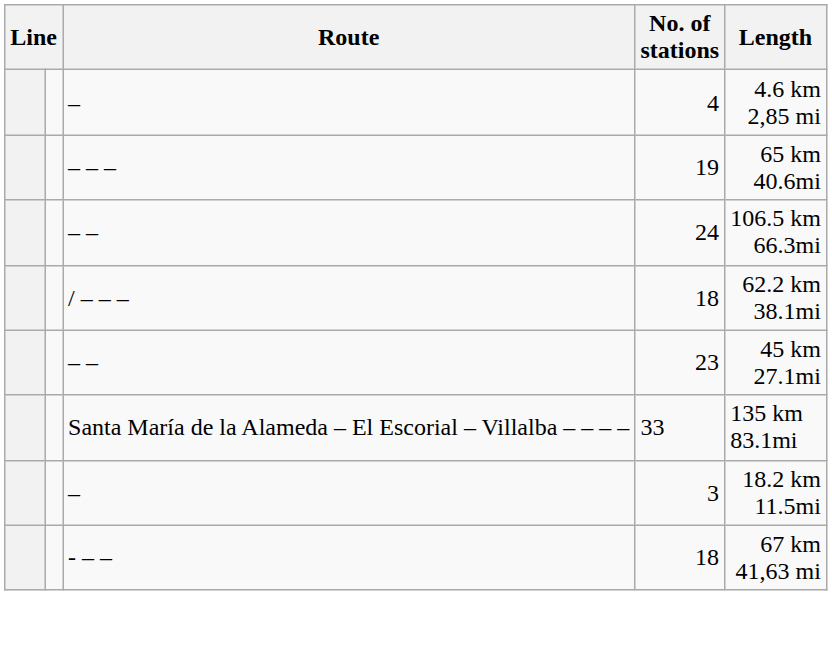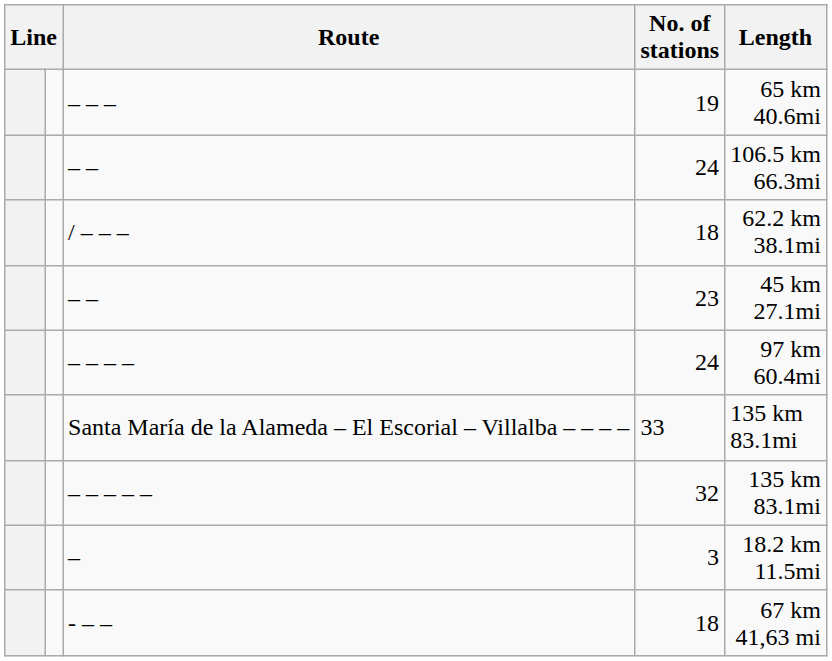- row: – | 4 | 4.6 km 2,85 mi
+ row: – – – – | 24 | 97 km 60.4mi
+ row: – – – – – | 32 | 135 km 83.1mi
